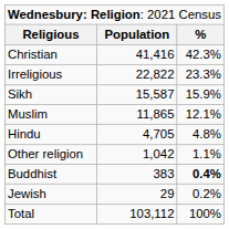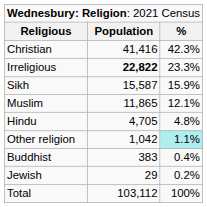Irreligious | column 2: normal -> bold
Other religion | column 3: no background -> paleturquoise background
Buddhist | column 3: bold -> normal
